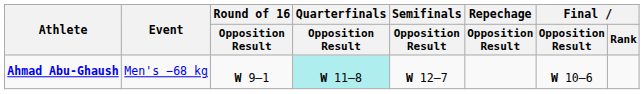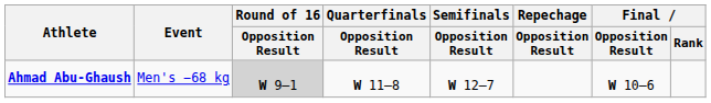Ahmad Abu-Ghaush | Round of 16 / Opposition Result: no background -> lightgrey background
Ahmad Abu-Ghaush | Quarterfinals / Opposition Result: paleturquoise background -> no background
